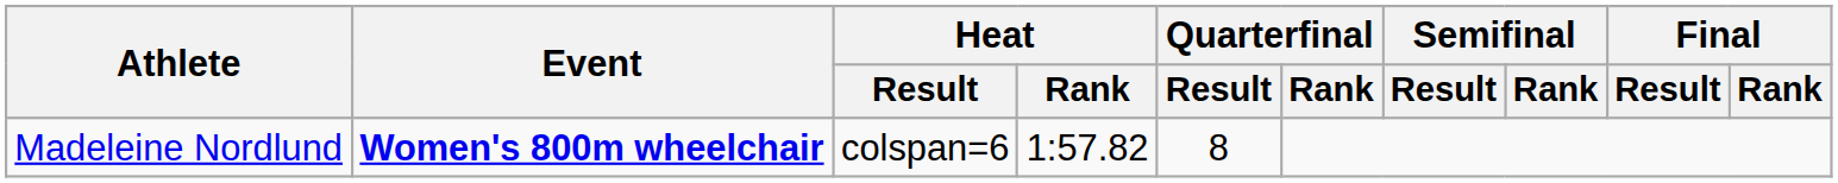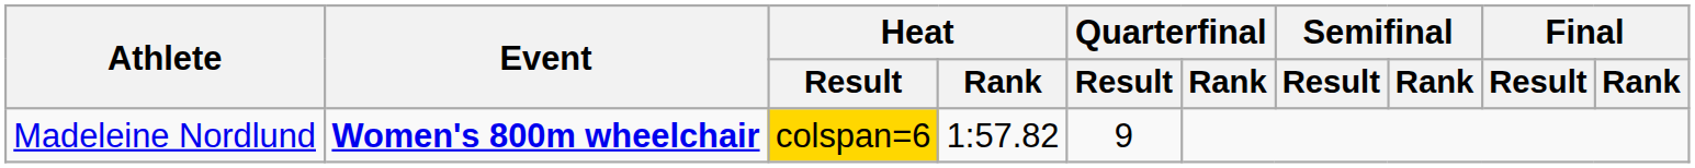Madeleine Nordlund | Heat / Result: no background -> gold background
Madeleine Nordlund | Quarterfinal / Result: 8 -> 9
